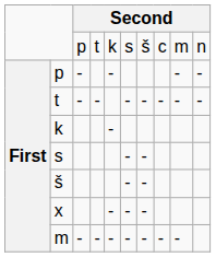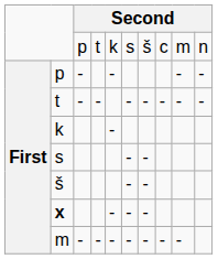x | column 2: normal -> bold
